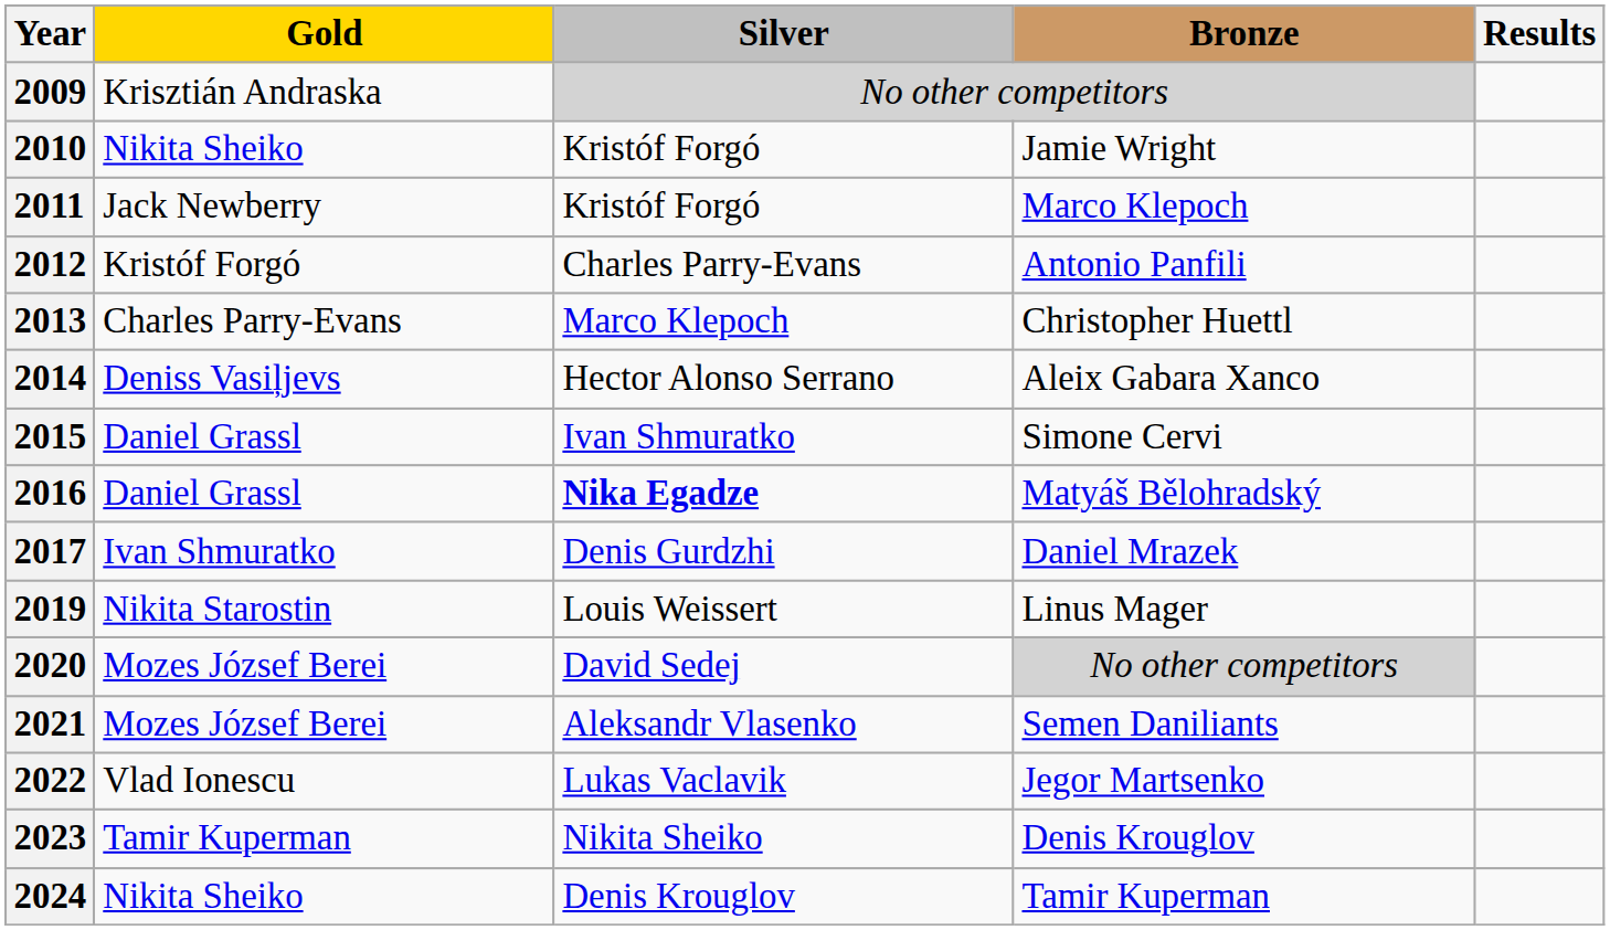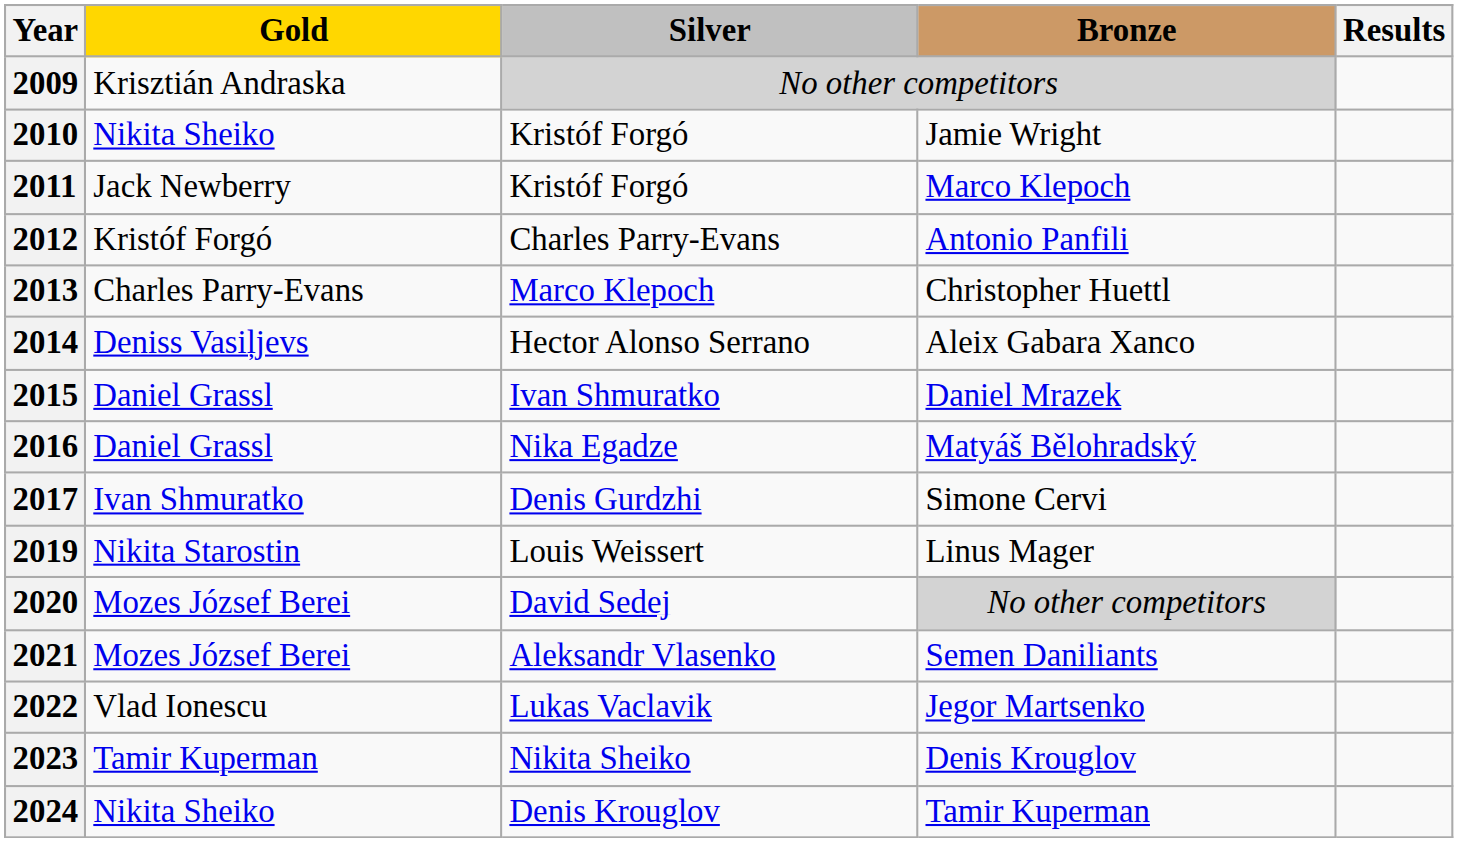2015 | Bronze: Simone Cervi -> Daniel Mrazek
2016 | Silver: bold -> normal
2017 | Bronze: Daniel Mrazek -> Simone Cervi
